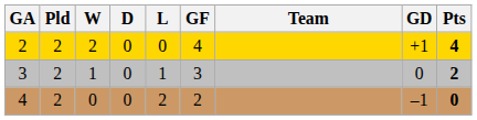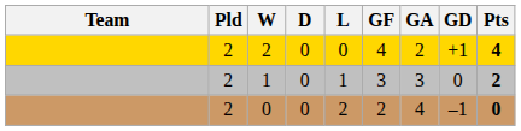columns swapped: Team <-> GA
